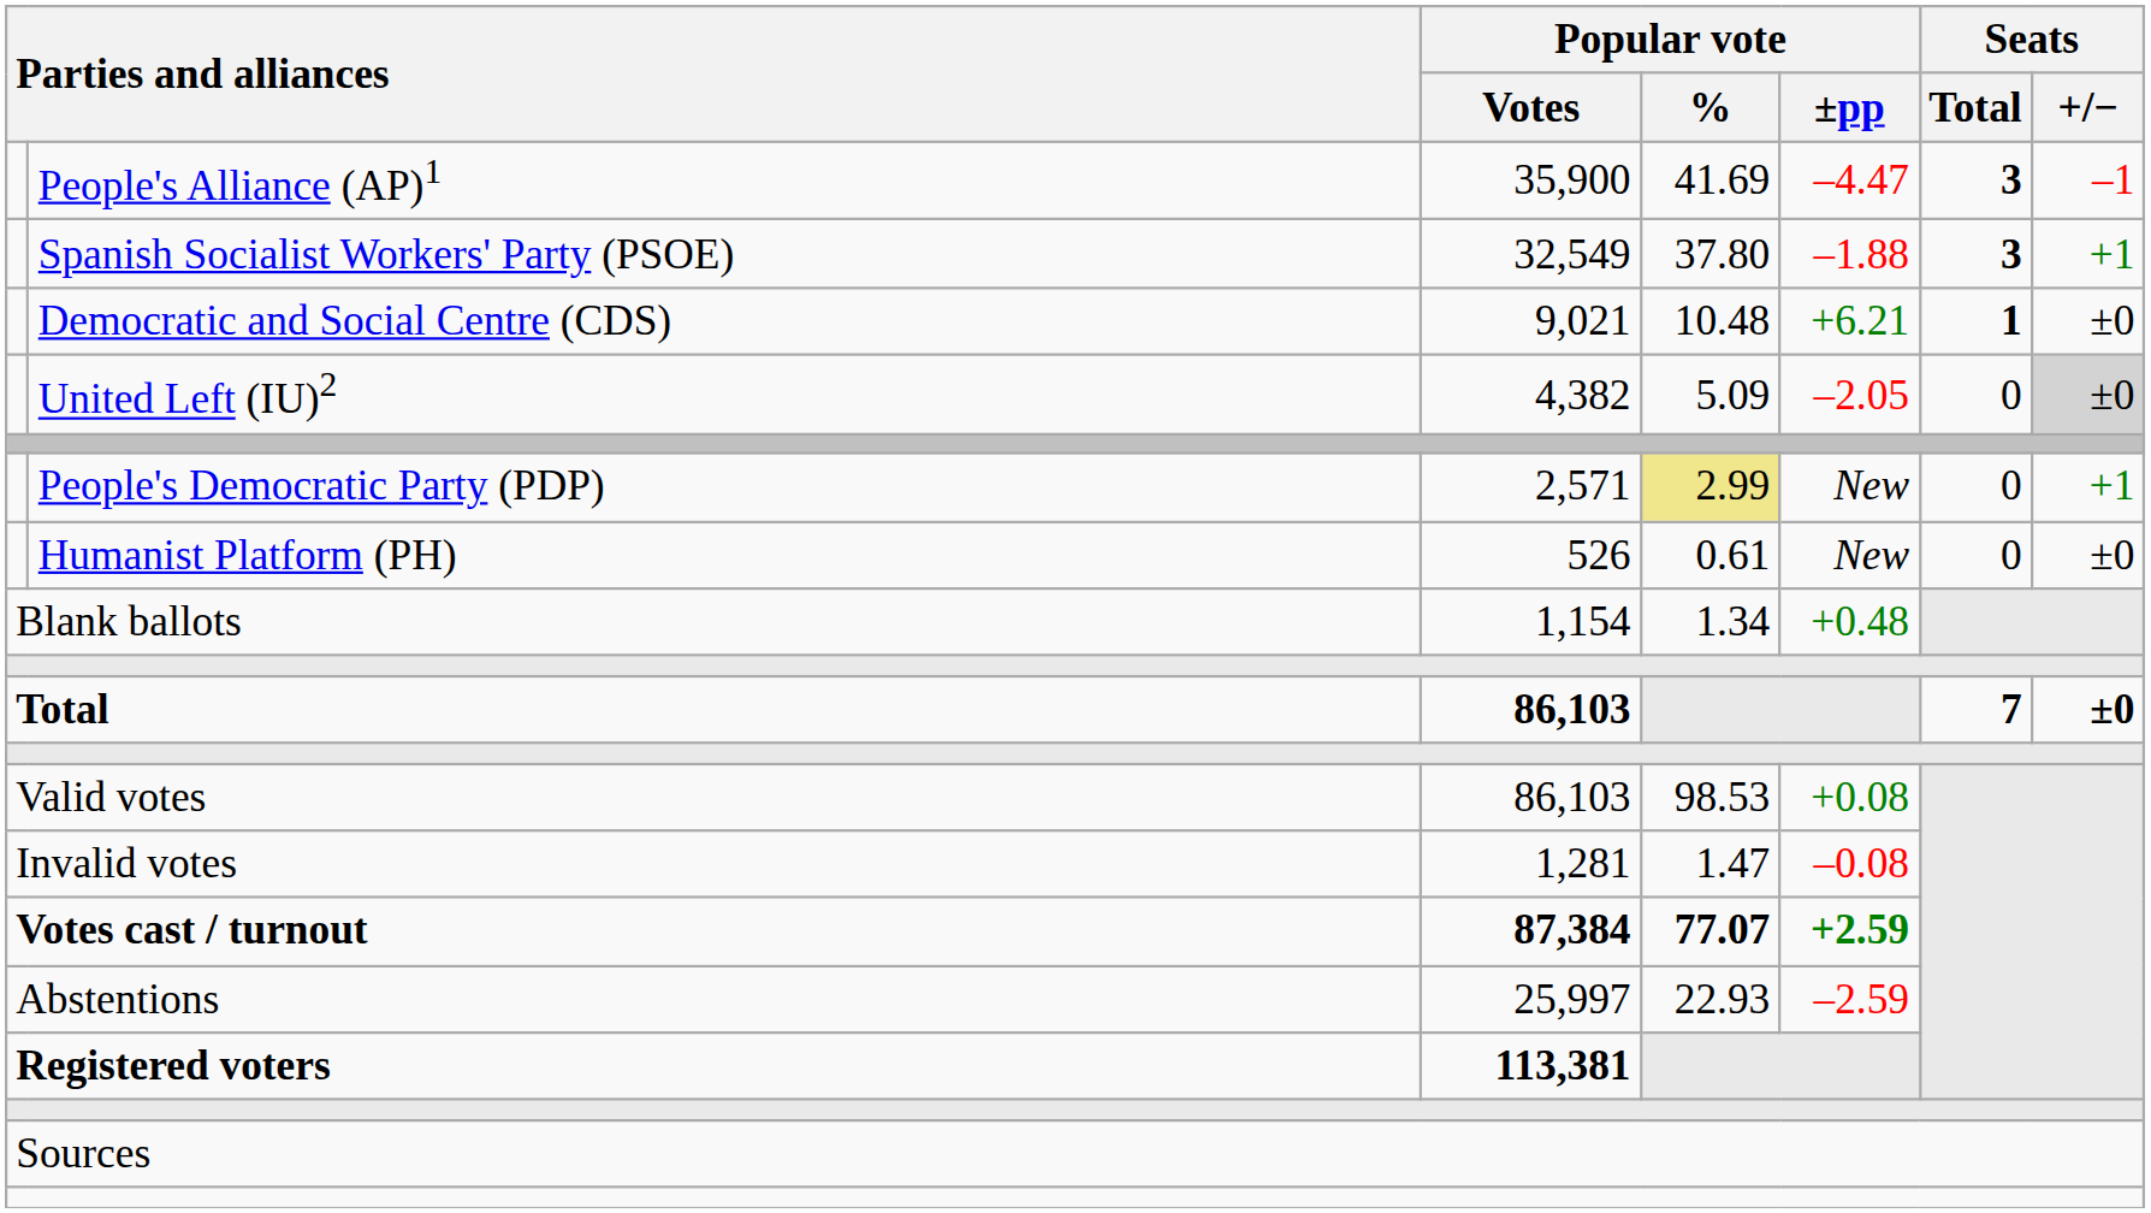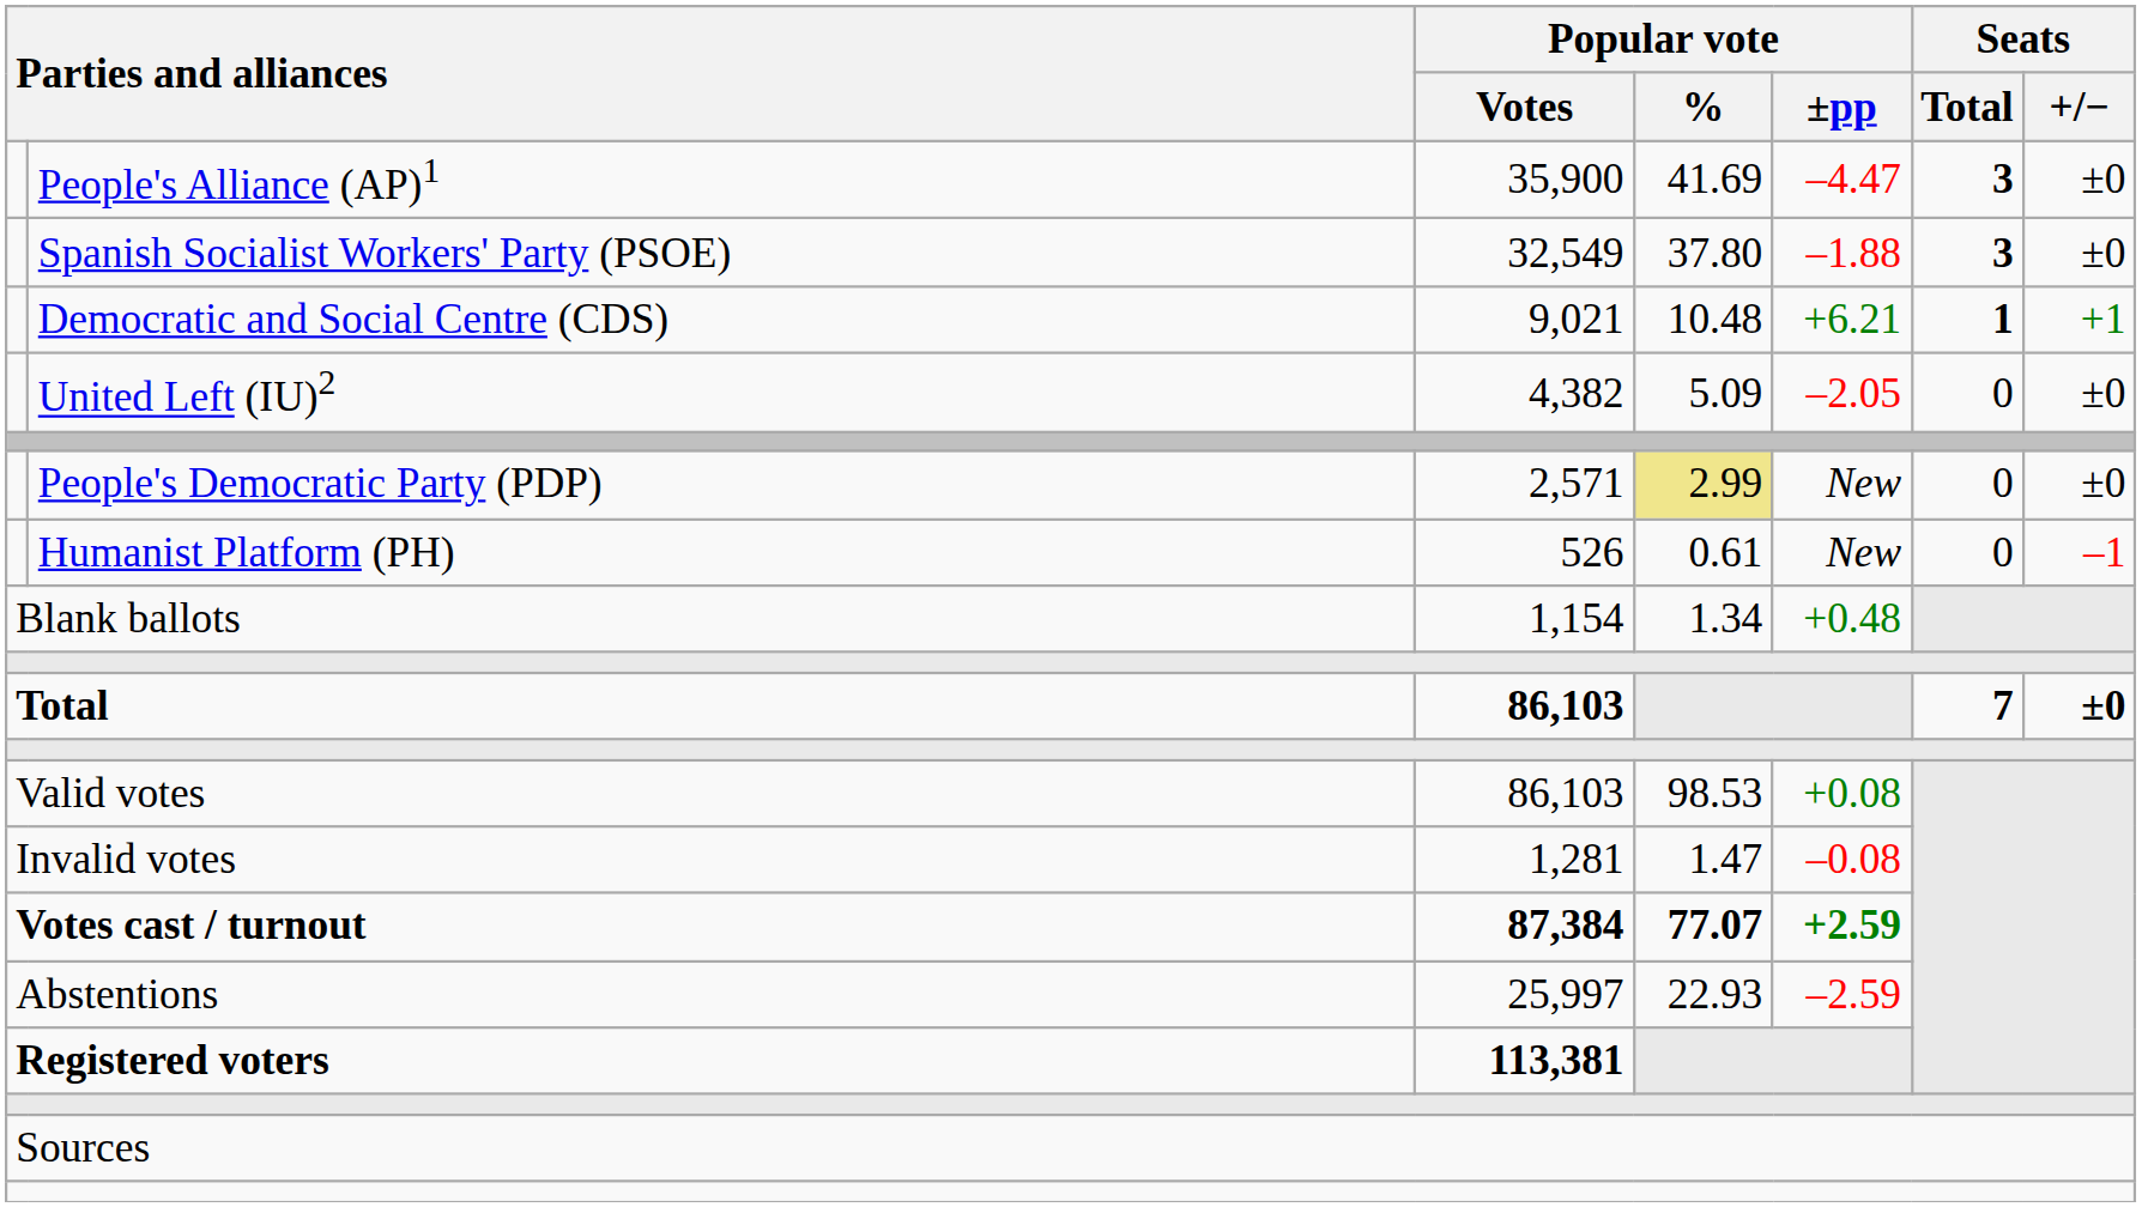People's Alliance (AP)1 | Seats / +/−: –1 -> ±0
Spanish Socialist Workers' Party (PSOE) | Seats / +/−: +1 -> ±0
Democratic and Social Centre (CDS) | Seats / +/−: ±0 -> +1
United Left (IU)2 | Seats / +/−: lightgrey background -> no background
People's Democratic Party (PDP) | Seats / +/−: +1 -> ±0
Humanist Platform (PH) | Seats / +/−: ±0 -> –1
